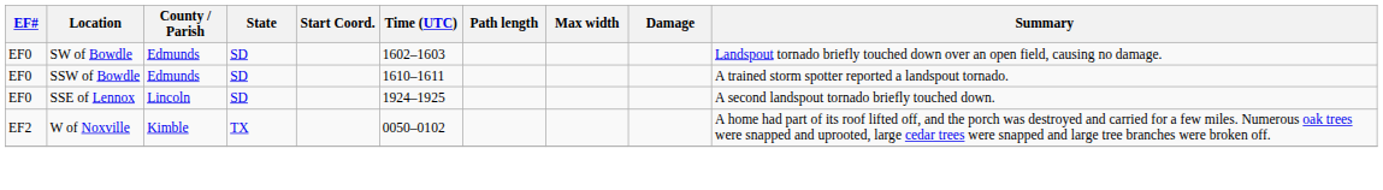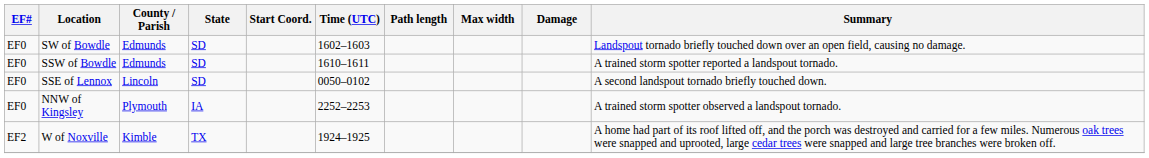SSE of Lennox | Time (UTC): 1924–1925 -> 0050–0102
+ row: EF0 | NNW of Kingsley | Plymouth | IA | 2252–2253 | A trained storm spotter observed a landspout tornado.
W of Noxville | Time (UTC): 0050–0102 -> 1924–1925
